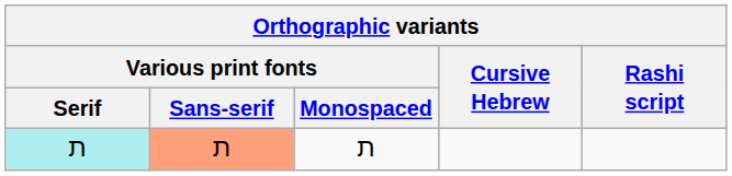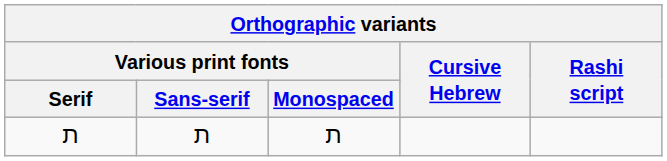row 4 | Various print fonts / Serif: paleturquoise background -> no background
row 4 | Various print fonts / Sans-serif: lightsalmon background -> no background
